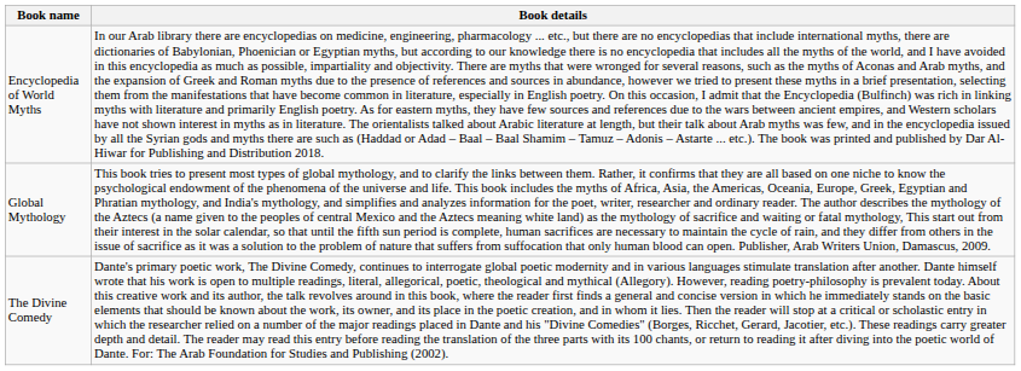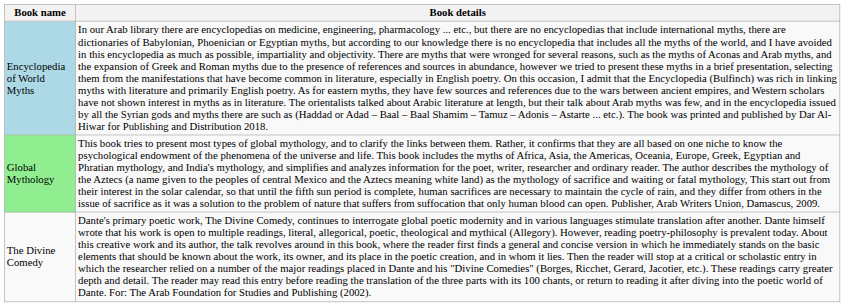Encyclopedia of World Myths | Book name: no background -> lightblue background
Global Mythology | Book name: no background -> lightgreen background
